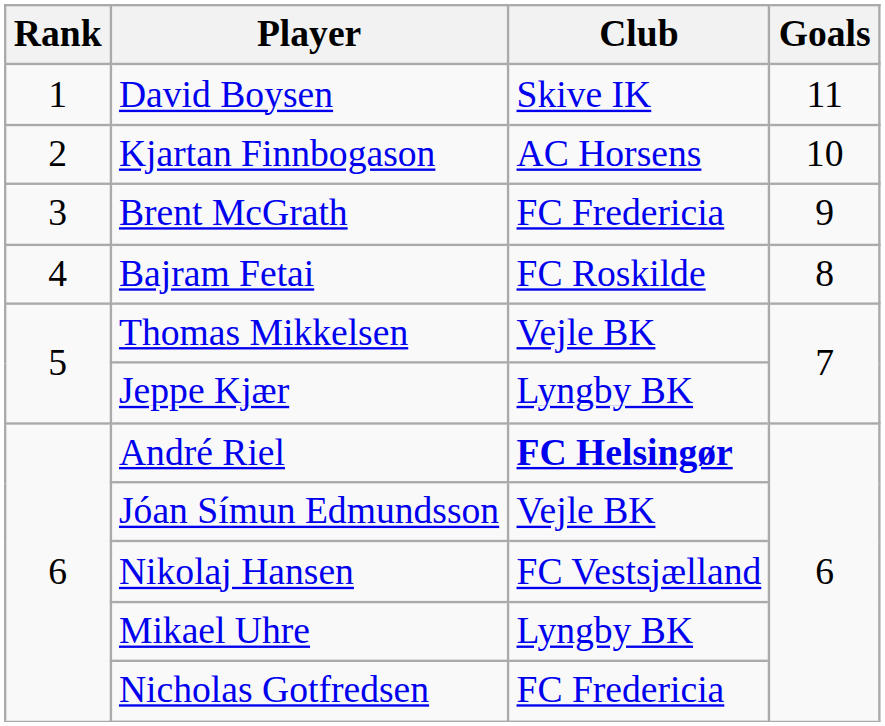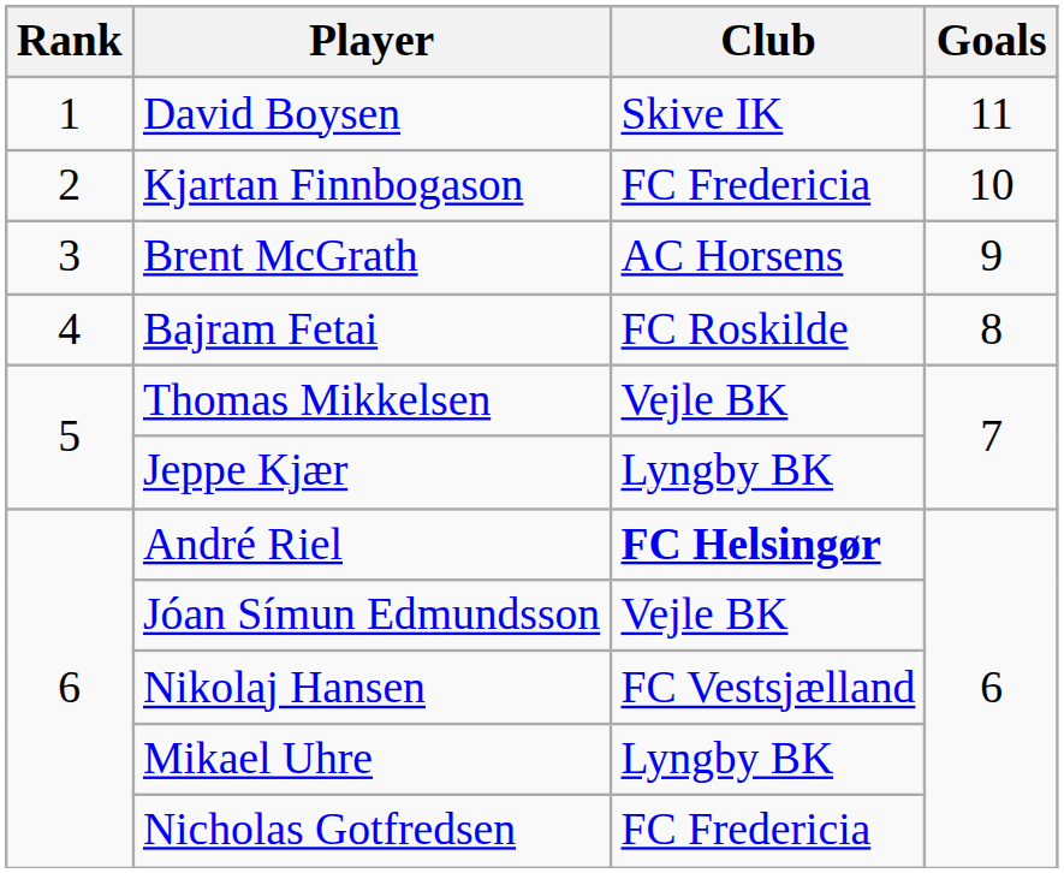Kjartan Finnbogason | Club: AC Horsens -> FC Fredericia
Brent McGrath | Club: FC Fredericia -> AC Horsens
